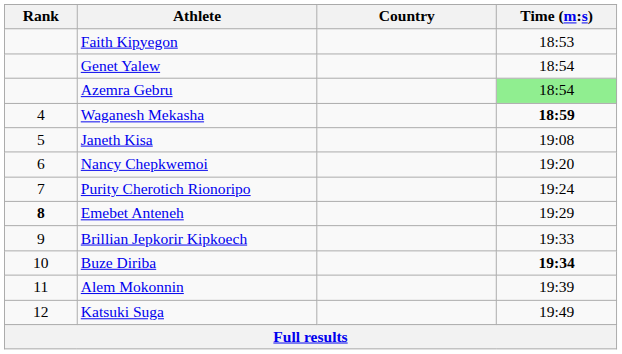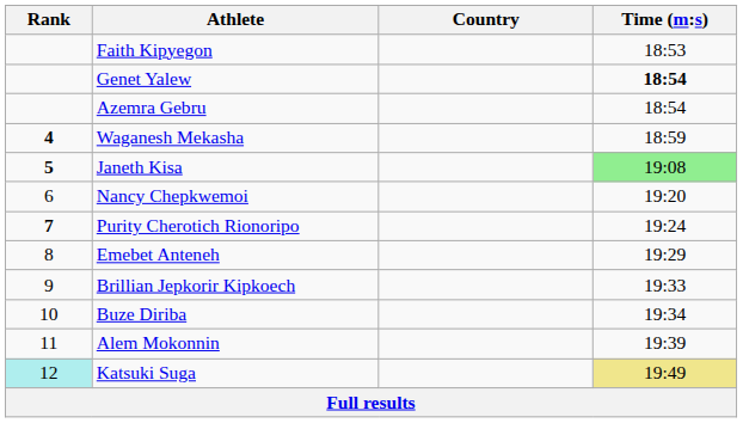Genet Yalew | Time (m:s): normal -> bold
Azemra Gebru | Time (m:s): lightgreen background -> no background
Waganesh Mekasha | Rank: normal -> bold
Waganesh Mekasha | Time (m:s): bold -> normal
Janeth Kisa | Rank: normal -> bold
Janeth Kisa | Time (m:s): no background -> lightgreen background
Purity Cherotich Rionoripo | Rank: normal -> bold
Emebet Anteneh | Rank: bold -> normal
Buze Diriba | Time (m:s): bold -> normal
Katsuki Suga | Rank: no background -> paleturquoise background
Katsuki Suga | Time (m:s): no background -> khaki background
